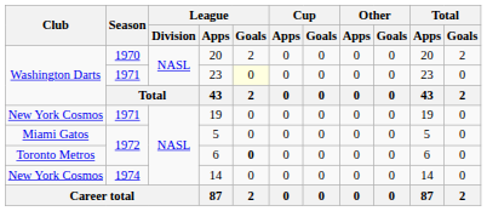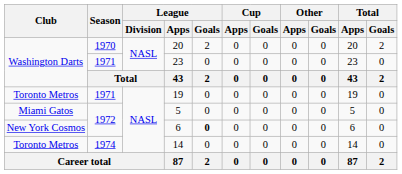row 4 | League / Goals: lightyellow background -> no background
row 6 | Club: New York Cosmos -> Toronto Metros
row 8 | Club: Toronto Metros -> New York Cosmos
row 9 | Club: New York Cosmos -> Toronto Metros
